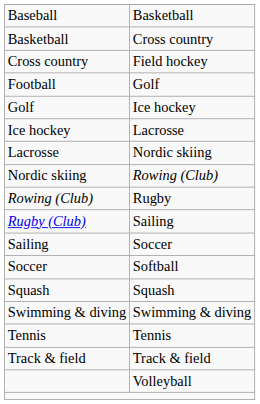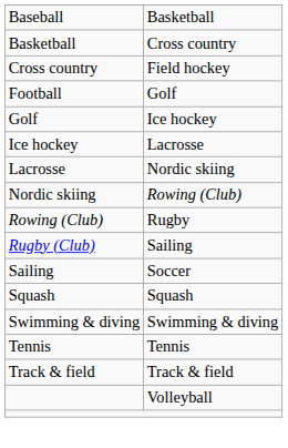- row: Soccer | Softball
